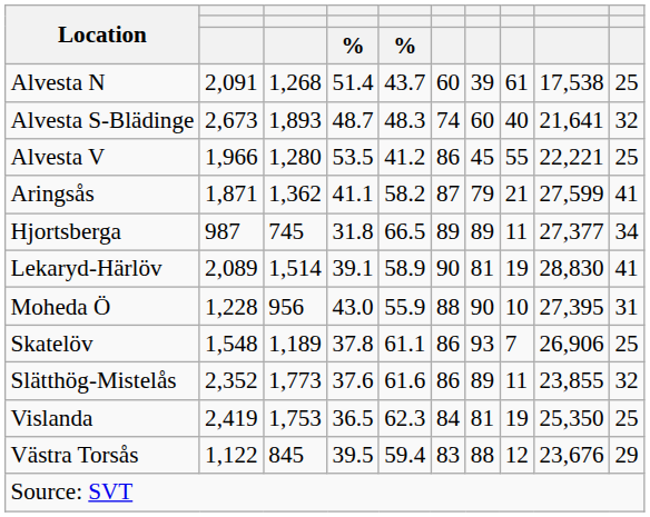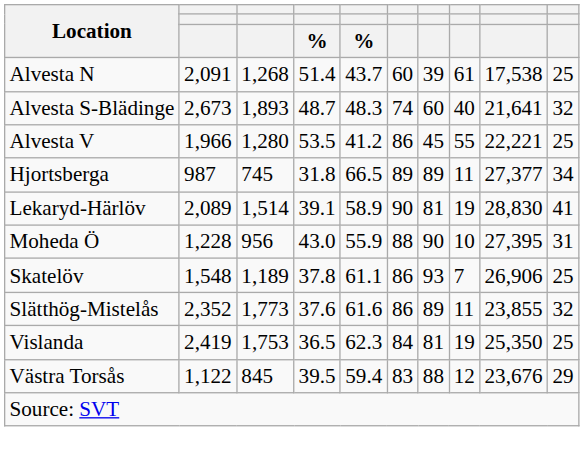- row: Aringsås | 1,871 | 1,362 | 41.1 | 58.2 | 87 | 79 | 21 | 27,599 | 41
